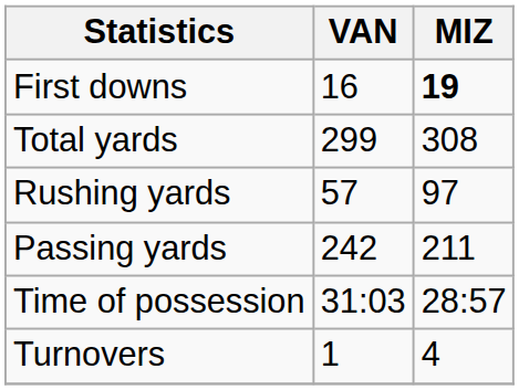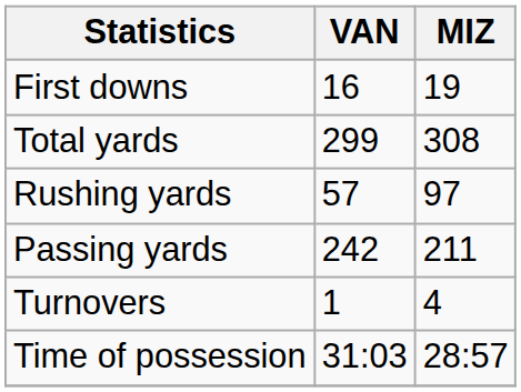First downs | MIZ: bold -> normal
rows swapped: Turnovers <-> Time of possession
